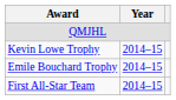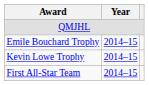rows swapped: Kevin Lowe Trophy <-> Emile Bouchard Trophy
